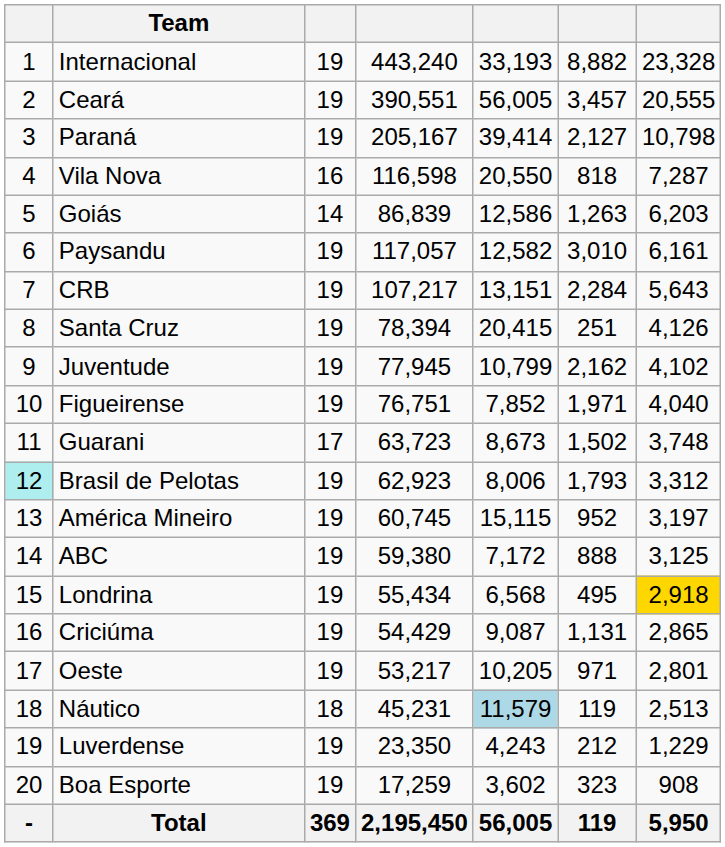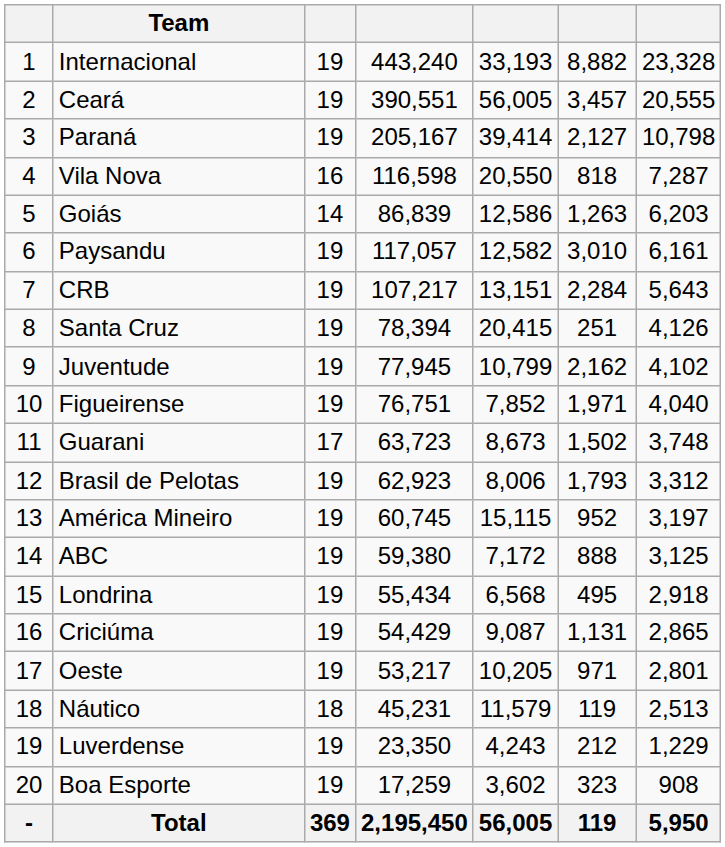Brasil de Pelotas | column 1: paleturquoise background -> no background
Londrina | column 7: gold background -> no background
Náutico | column 5: lightblue background -> no background
